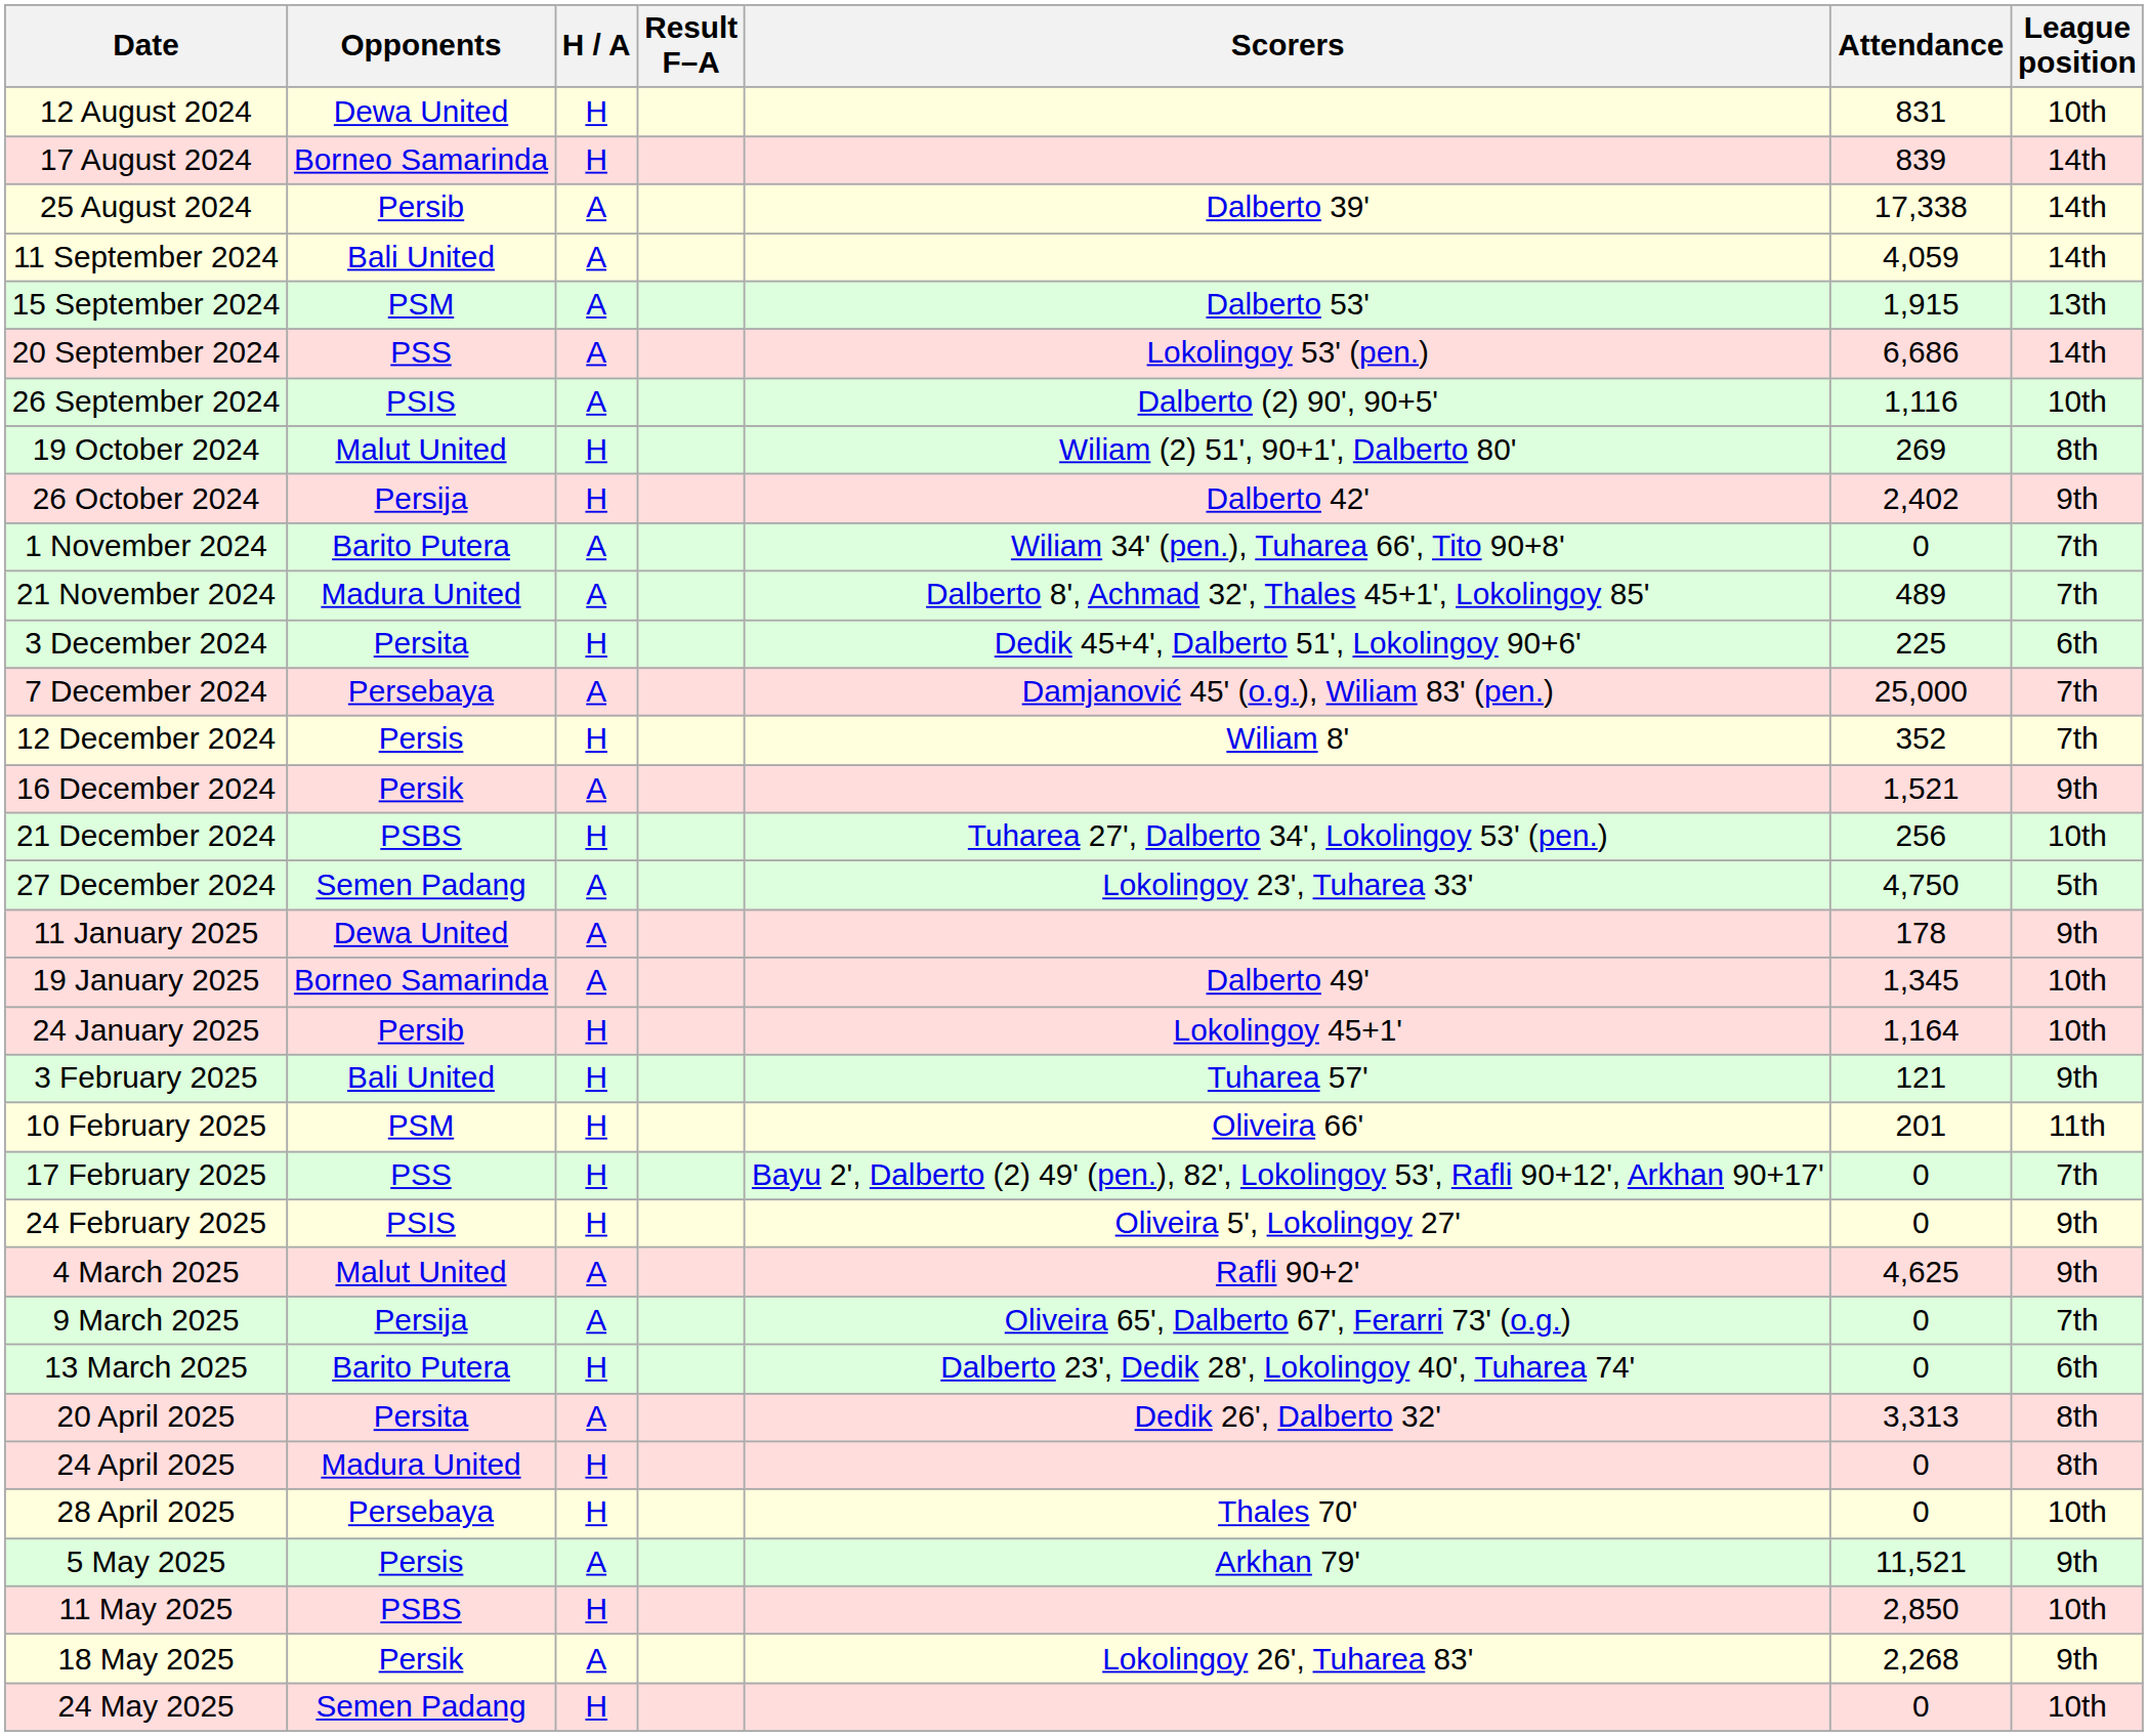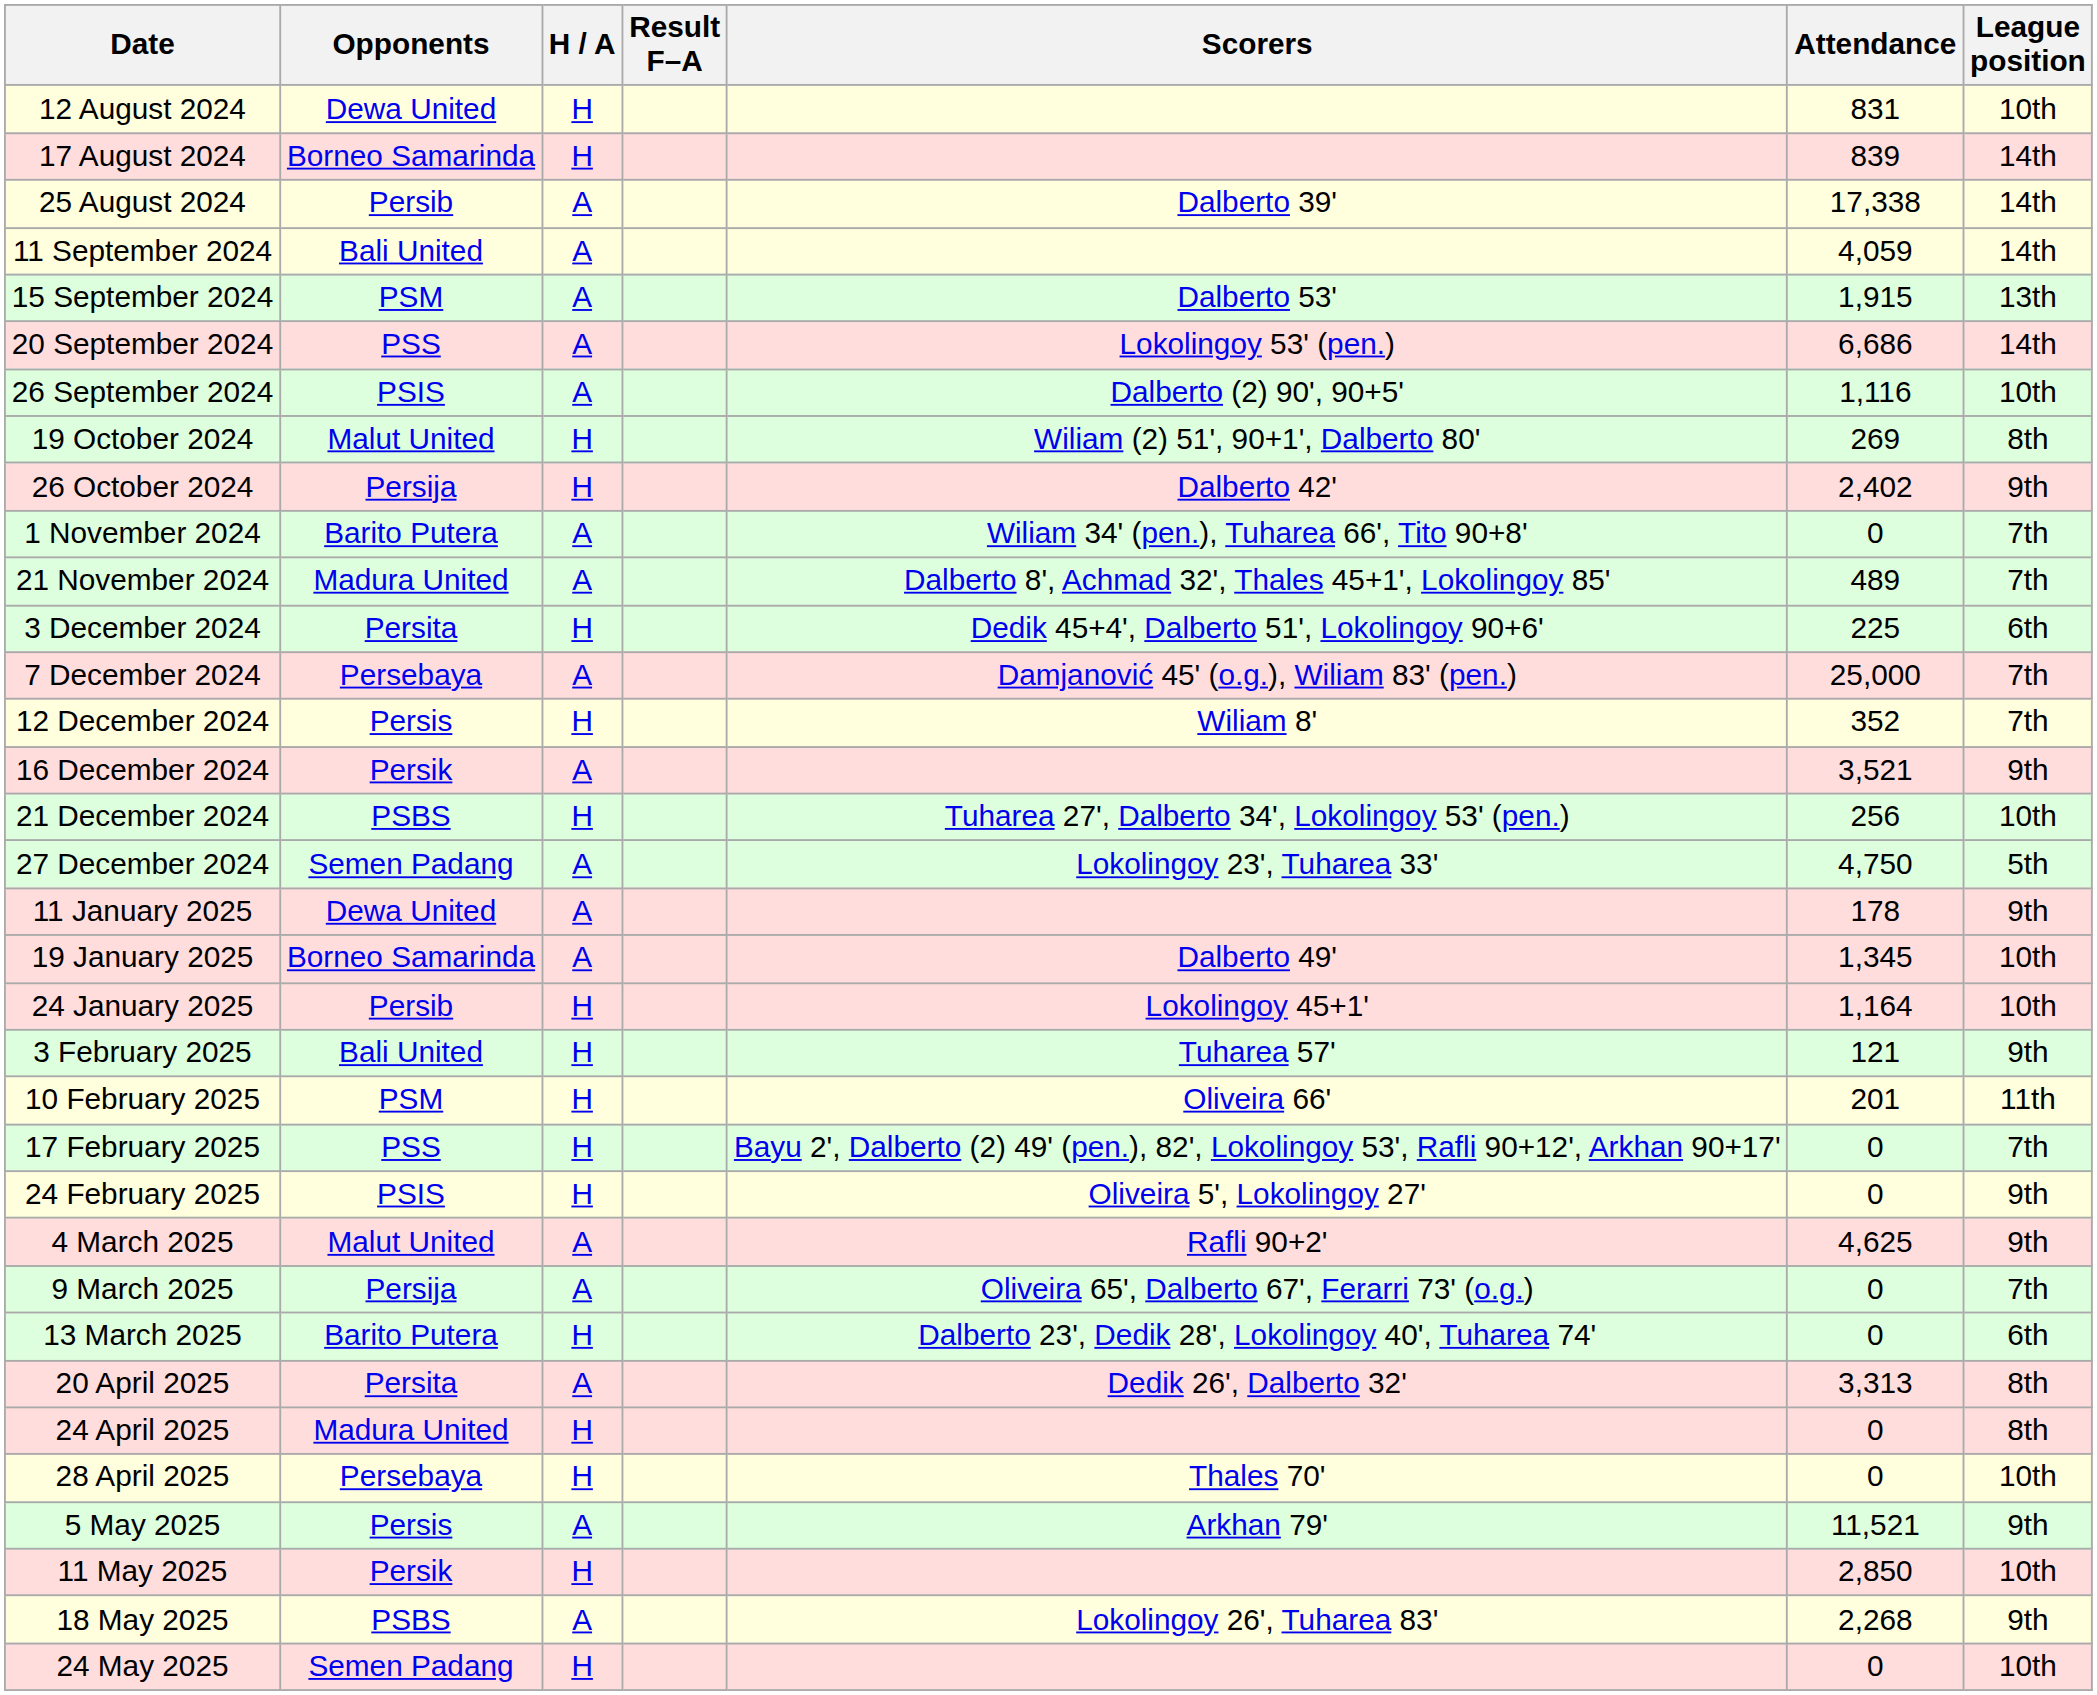16 December 2024 | Attendance: 1,521 -> 3,521
11 May 2025 | Opponents: PSBS -> Persik
18 May 2025 | Opponents: Persik -> PSBS
